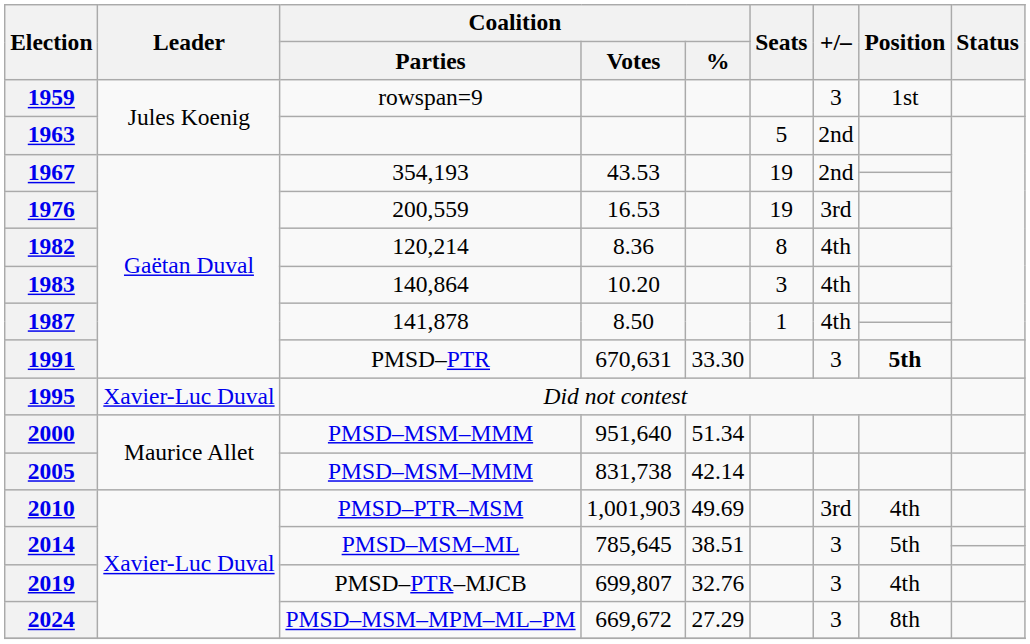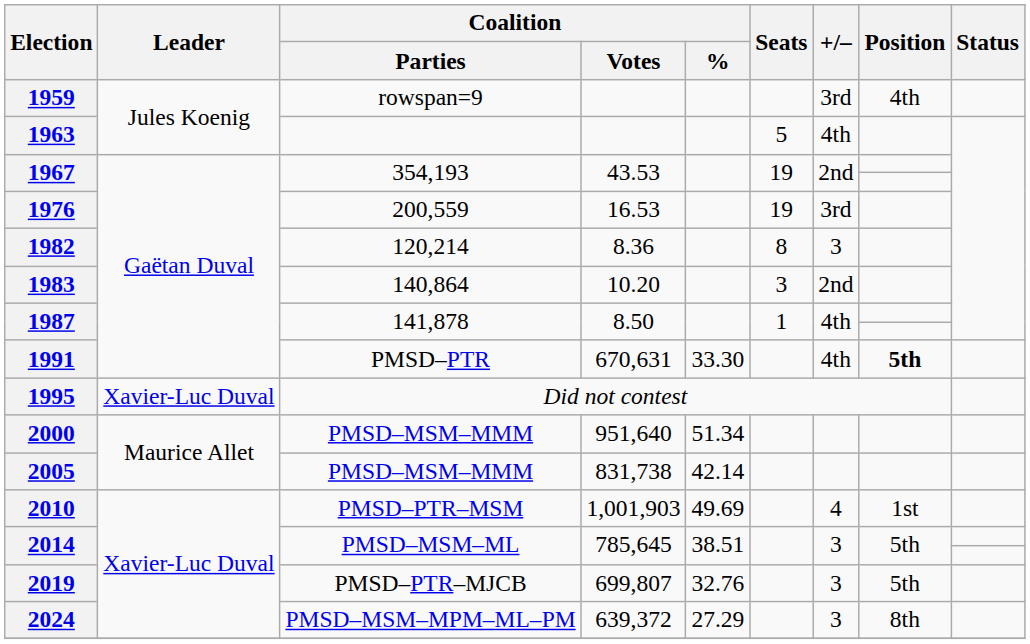1959 | +/–: 3 -> 3rd
1959 | Position: 1st -> 4th
1963 | +/–: 2nd -> 4th
1982 | +/–: 4th -> 3
1983 | +/–: 4th -> 2nd
1991 | +/–: 3 -> 4th
2010 | +/–: 3rd -> 4
2010 | Position: 4th -> 1st
2019 | Position: 4th -> 5th
2024 | Coalition / Votes: 669,672 -> 639,372
